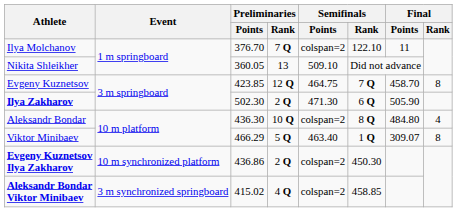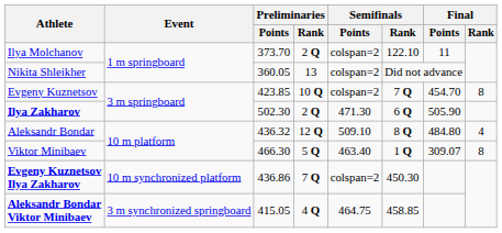Ilya Molchanov | Preliminaries / Points: 376.70 -> 373.70
Ilya Molchanov | Preliminaries / Rank: 7 Q -> 2 Q
Nikita Shleikher | Semifinals / Points: 509.10 -> colspan=2
Evgeny Kuznetsov | Preliminaries / Rank: 12 Q -> 10 Q
Evgeny Kuznetsov | Semifinals / Points: 464.75 -> colspan=2
Evgeny Kuznetsov | Final / Points: 458.70 -> 454.70
Aleksandr Bondar | Preliminaries / Points: 436.30 -> 436.32
Aleksandr Bondar | Preliminaries / Rank: 10 Q -> 12 Q
Aleksandr Bondar | Semifinals / Points: colspan=2 -> 509.10
Viktor Minibaev | Preliminaries / Points: 466.29 -> 466.30
Evgeny Kuznetsov Ilya Zakharov | Preliminaries / Rank: 2 Q -> 7 Q
Aleksandr Bondar Viktor Minibaev | Preliminaries / Points: 415.02 -> 415.05
Aleksandr Bondar Viktor Minibaev | Semifinals / Points: colspan=2 -> 464.75
